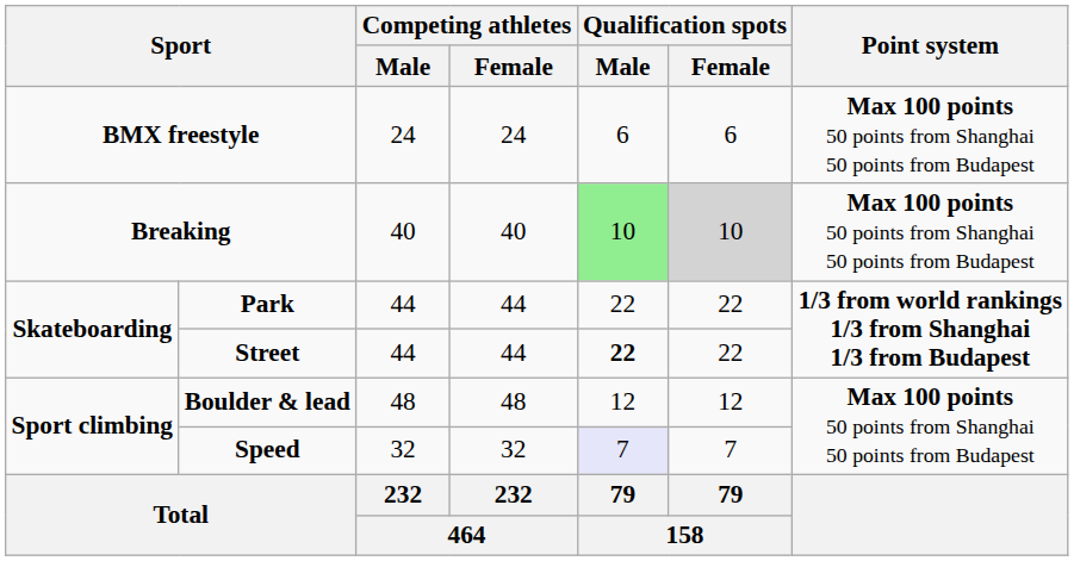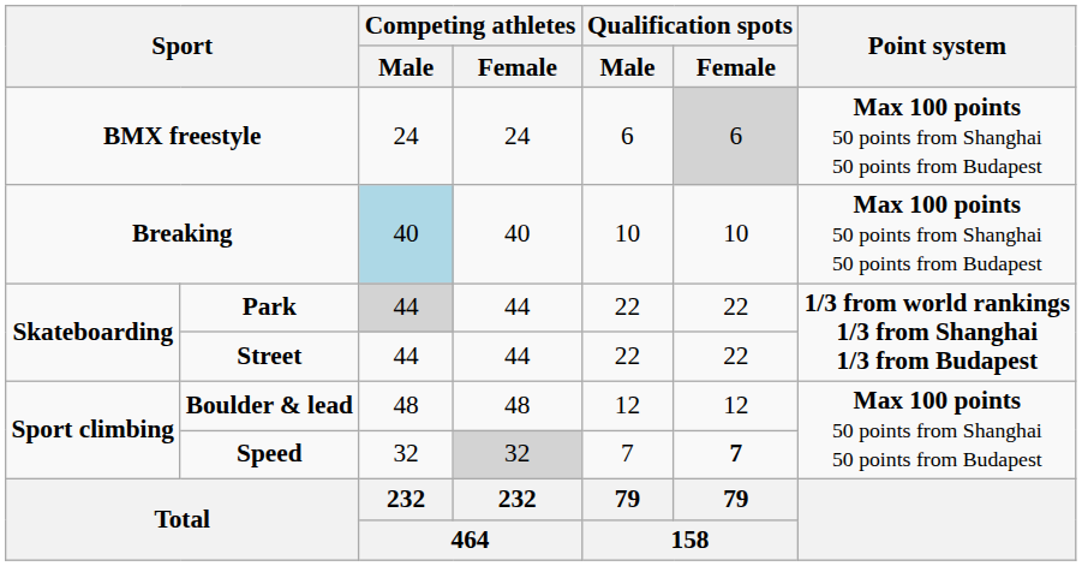BMX freestyle | Qualification spots / Female: no background -> lightgrey background
Breaking | Competing athletes / Male: no background -> lightblue background
Breaking | Qualification spots / Male: lightgreen background -> no background
Breaking | Qualification spots / Female: lightgrey background -> no background
Park | Competing athletes / Male: no background -> lightgrey background
Street | Qualification spots / Male: bold -> normal
Speed | Competing athletes / Female: no background -> lightgrey background
Speed | Qualification spots / Male: lavender background -> no background
Speed | Qualification spots / Female: normal -> bold
